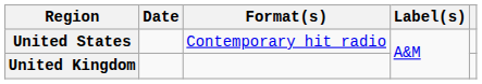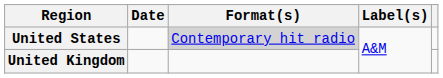United States | Format(s): no background -> lightgrey background
